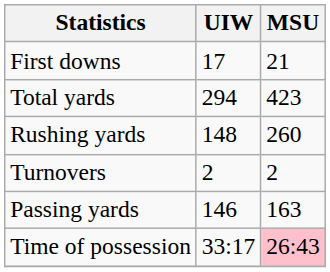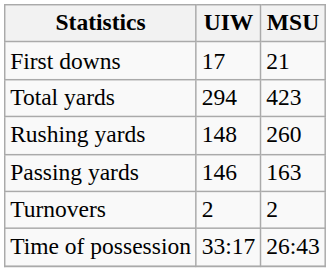rows swapped: Passing yards <-> Turnovers
Time of possession | MSU: pink background -> no background
